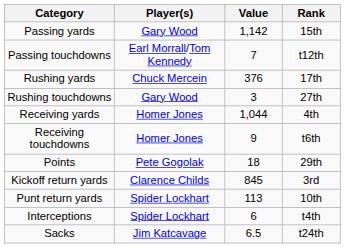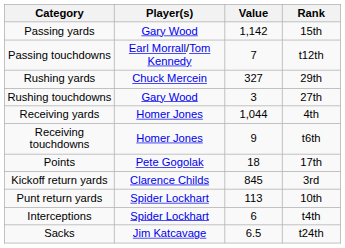Rushing yards | Value: 376 -> 327
Rushing yards | Rank: 17th -> 29th
Points | Rank: 29th -> 17th
